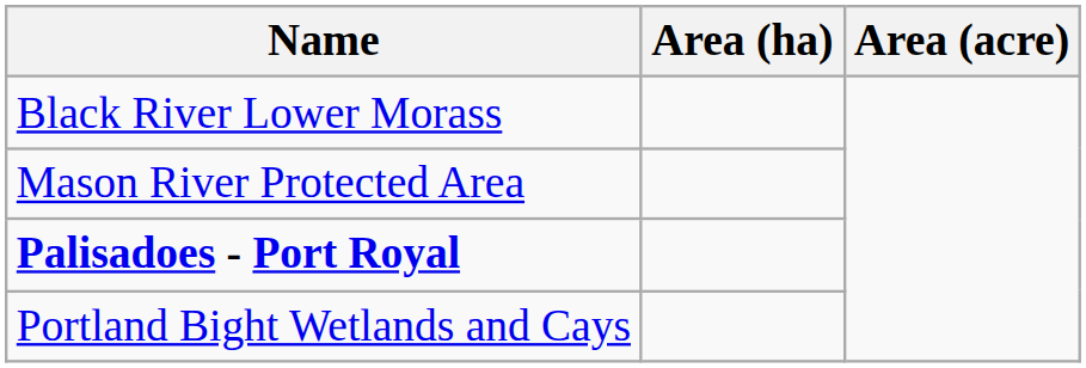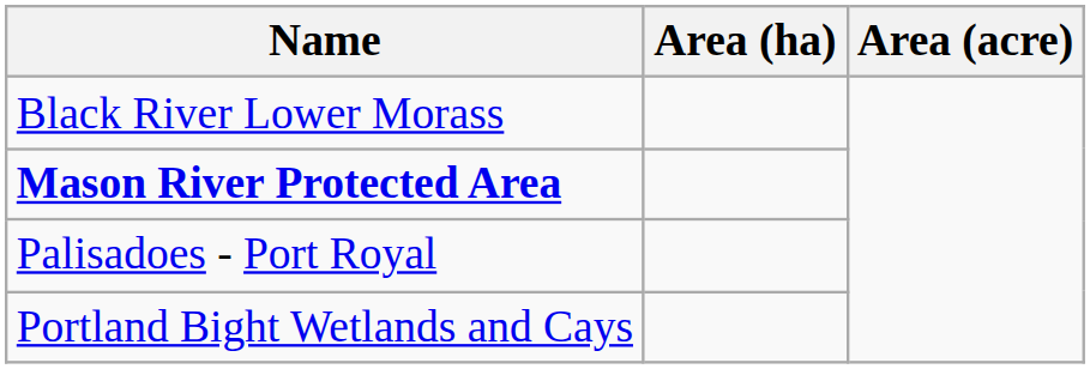Mason River Protected Area | Name: normal -> bold
Palisadoes - Port Royal | Name: bold -> normal
